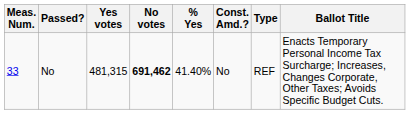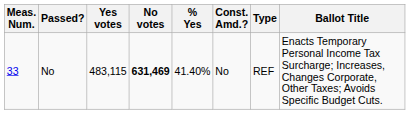row 2 | Yes votes: 481,315 -> 483,115
row 2 | No votes: 691,462 -> 631,469
